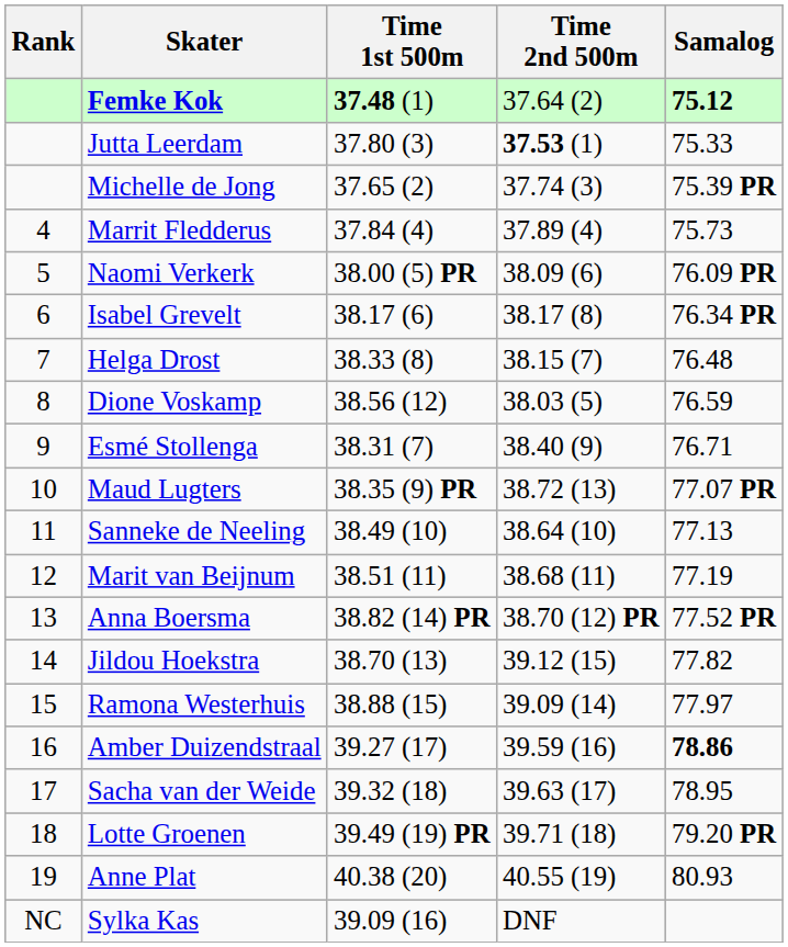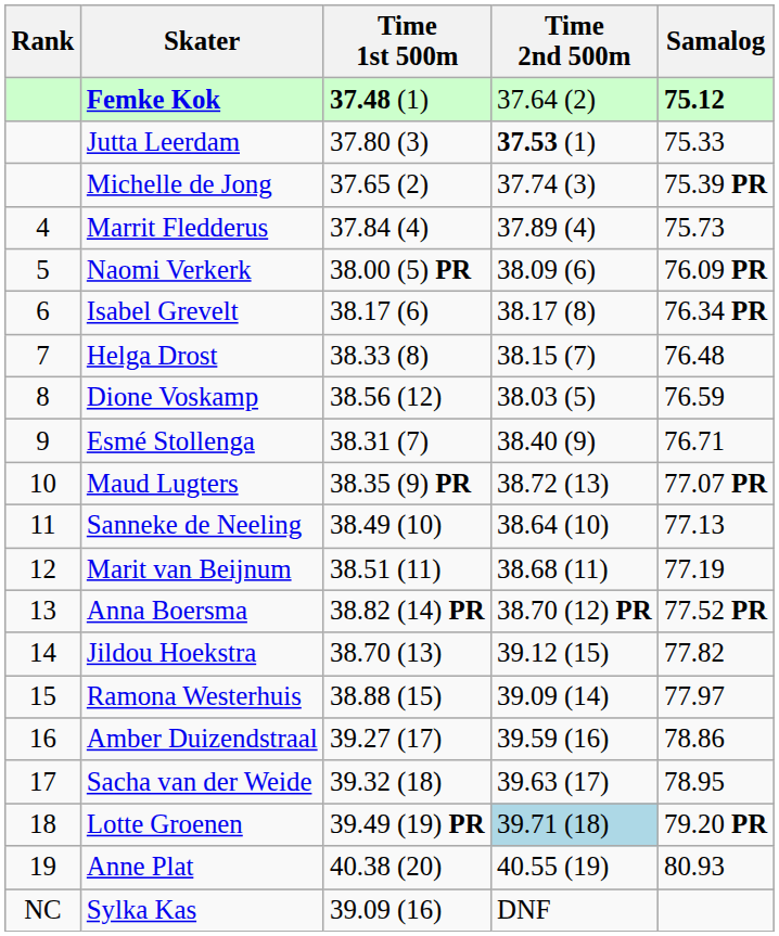Amber Duizendstraal | Samalog: bold -> normal
Lotte Groenen | Time 2nd 500m: no background -> lightblue background
